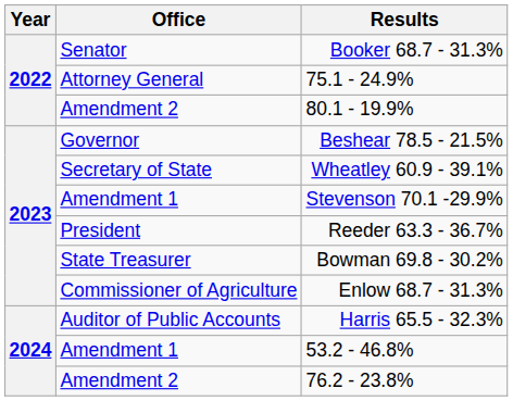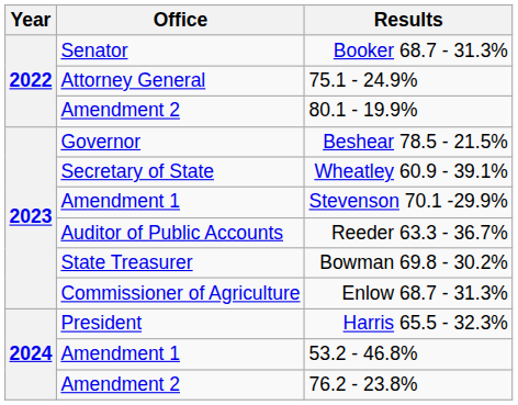Reeder 63.3 - 36.7% | Office: President -> Auditor of Public Accounts
Harris 65.5 - 32.3% | Office: Auditor of Public Accounts -> President
